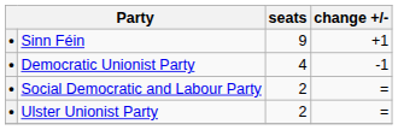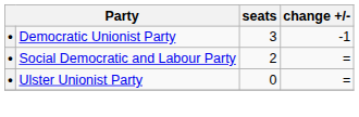- row: • | Sinn Féin | 9 | +1
Democratic Unionist Party | seats: 4 -> 3
Ulster Unionist Party | seats: 2 -> 0
